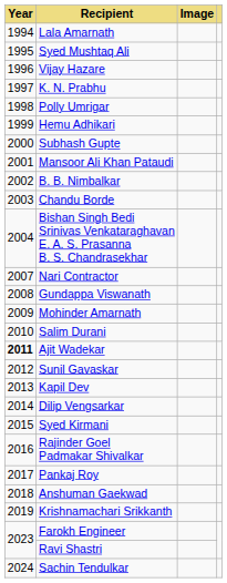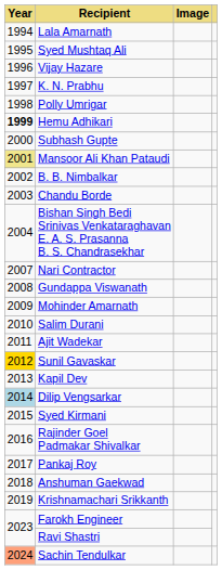Hemu Adhikari | Year: normal -> bold
Mansoor Ali Khan Pataudi | Year: no background -> khaki background
Ajit Wadekar | Year: bold -> normal
Sunil Gavaskar | Year: no background -> gold background
Dilip Vengsarkar | Year: no background -> lightblue background
Sachin Tendulkar | Year: no background -> lightsalmon background
